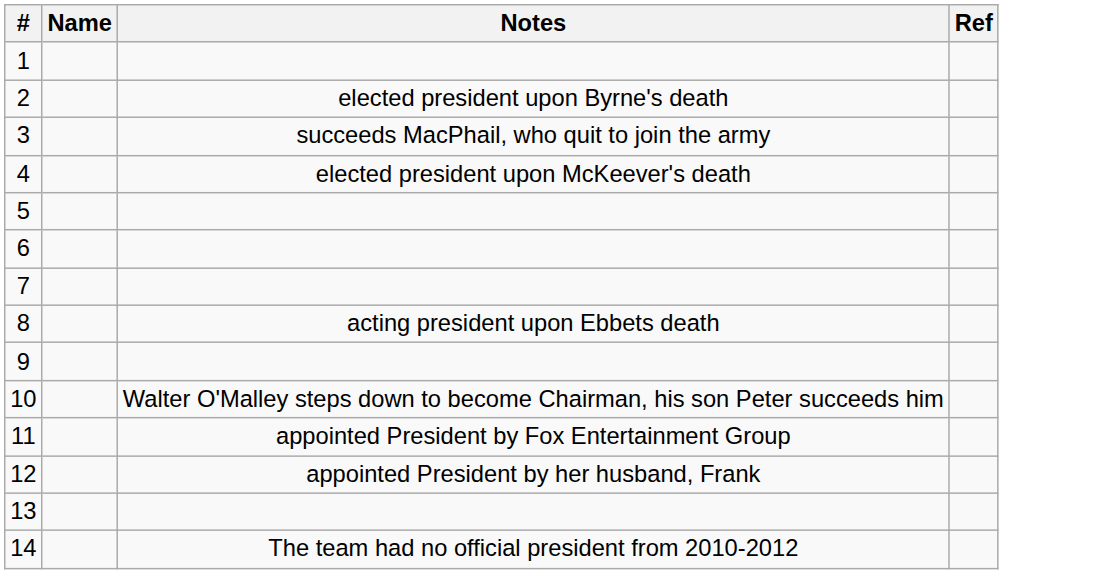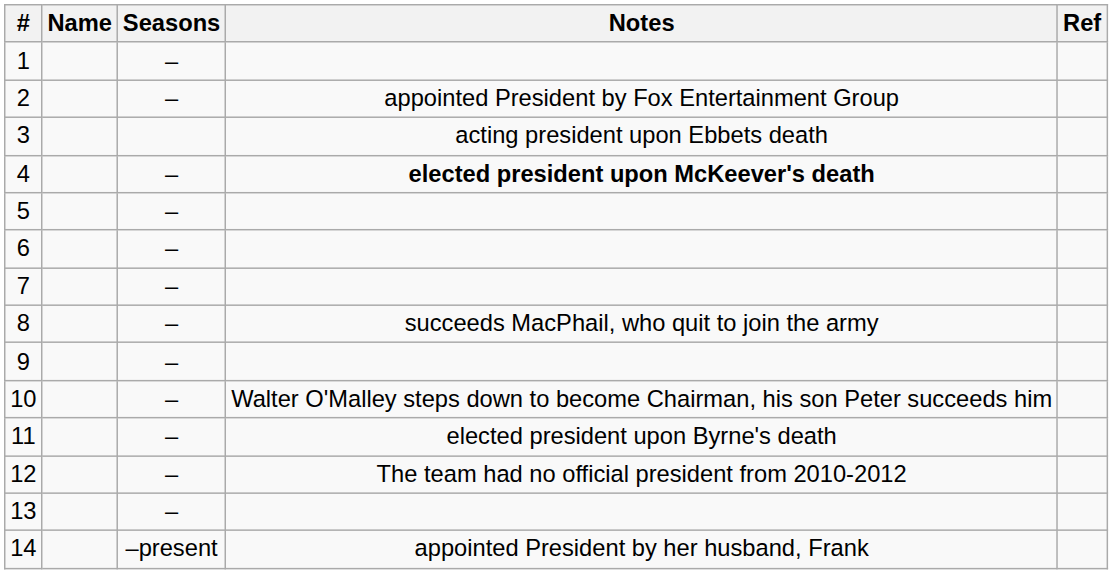+ column: Seasons | – | – | – | – | – | – | – | – | – | – | – | – | –present
2 | Notes: elected president upon Byrne's death -> appointed President by Fox Entertainment Group
3 | Notes: succeeds MacPhail, who quit to join the army -> acting president upon Ebbets death
4 | Notes: normal -> bold
8 | Notes: acting president upon Ebbets death -> succeeds MacPhail, who quit to join the army
11 | Notes: appointed President by Fox Entertainment Group -> elected president upon Byrne's death
12 | Notes: appointed President by her husband, Frank -> The team had no official president from 2010-2012
14 | Notes: The team had no official president from 2010-2012 -> appointed President by her husband, Frank
